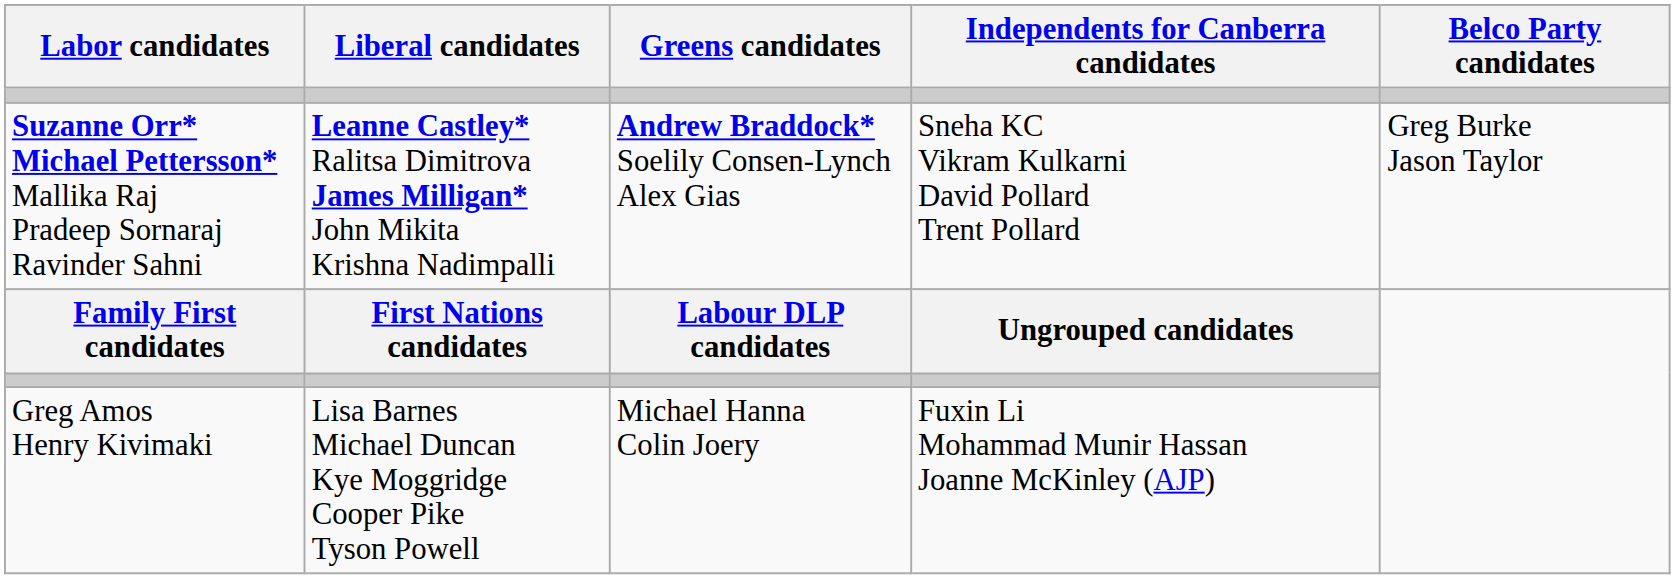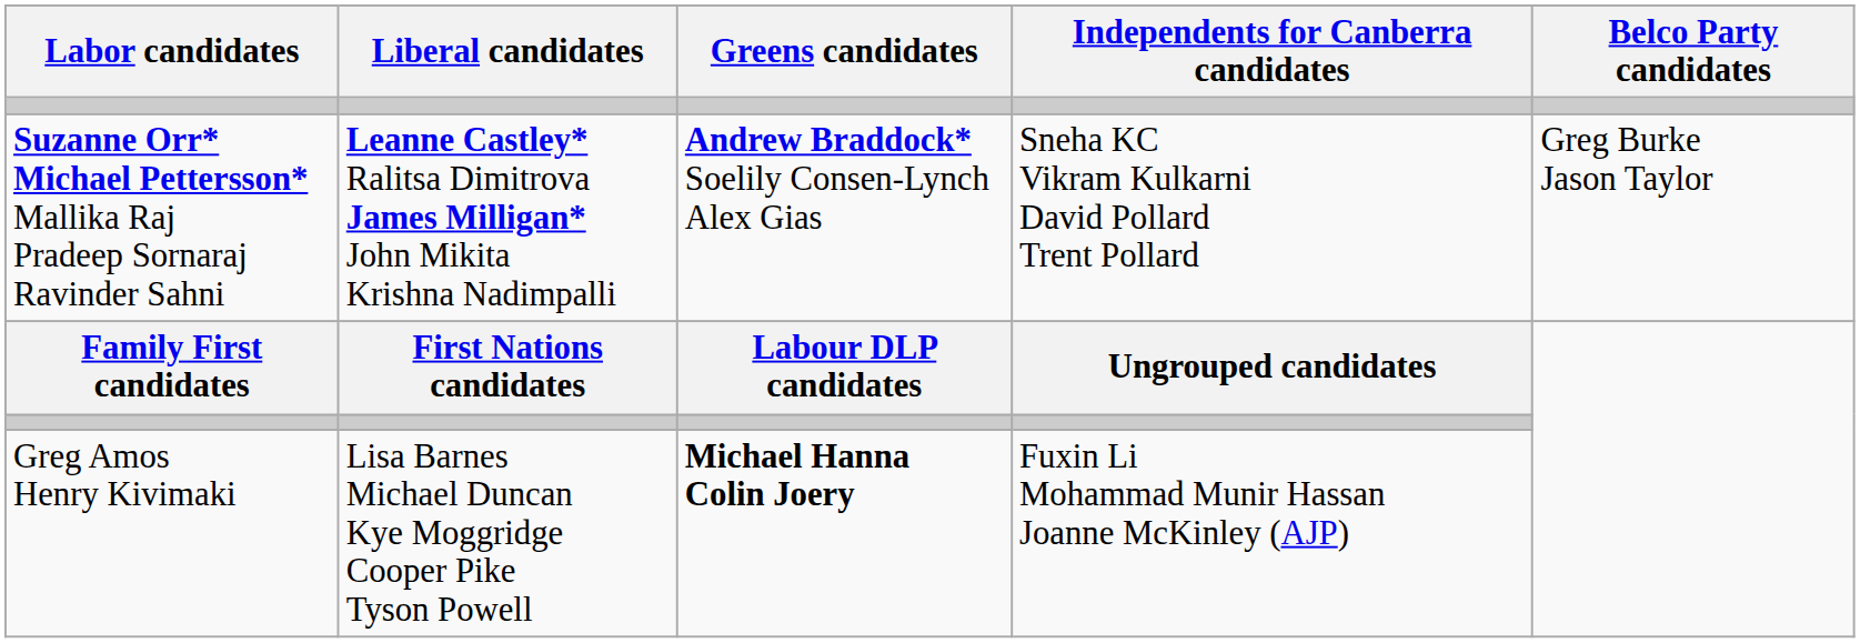Greg Amos Henry Kivimaki | Greens candidates: normal -> bold
